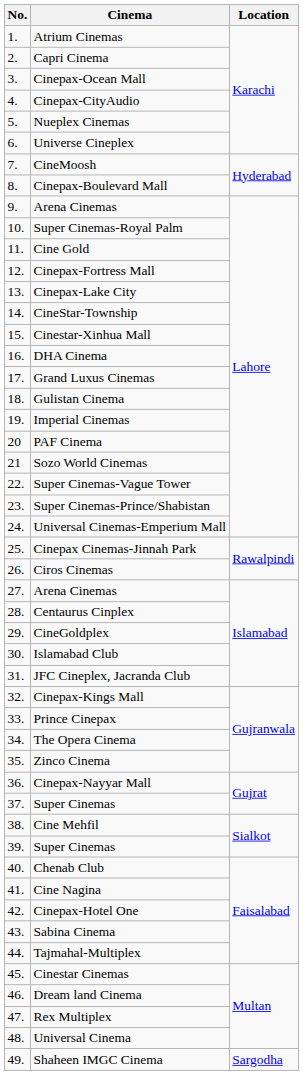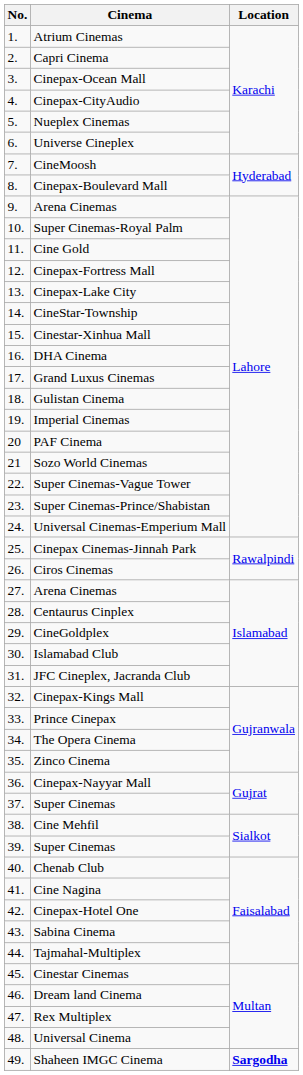Shaheen IMGC Cinema | Location: normal -> bold
